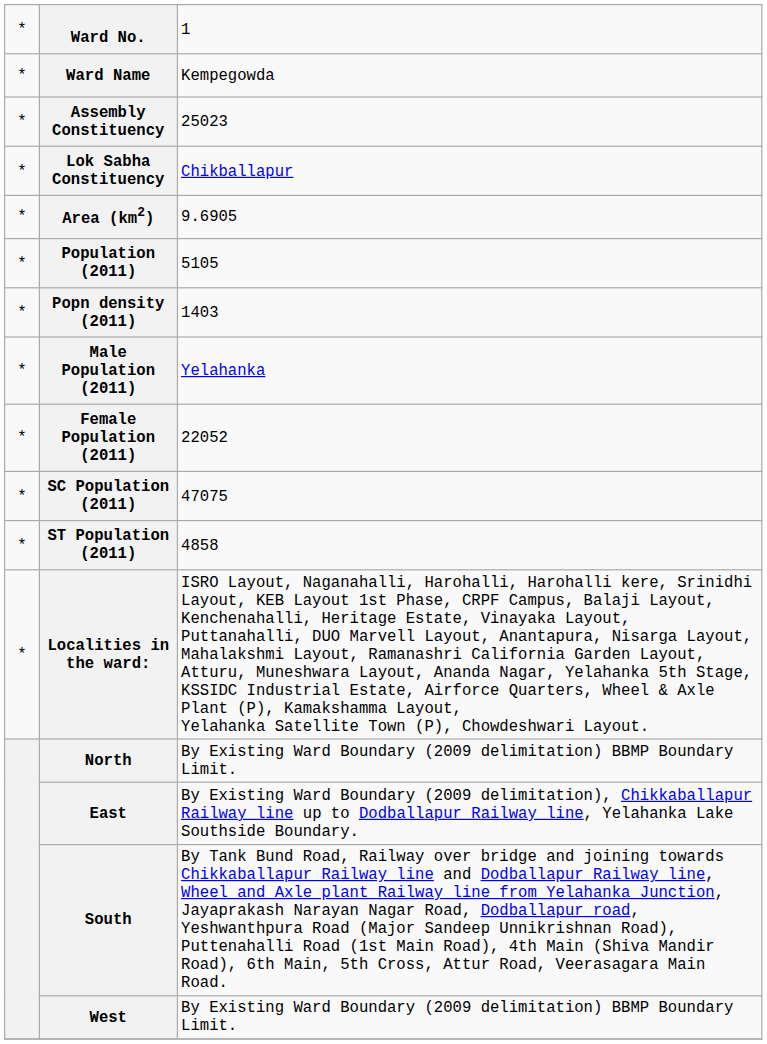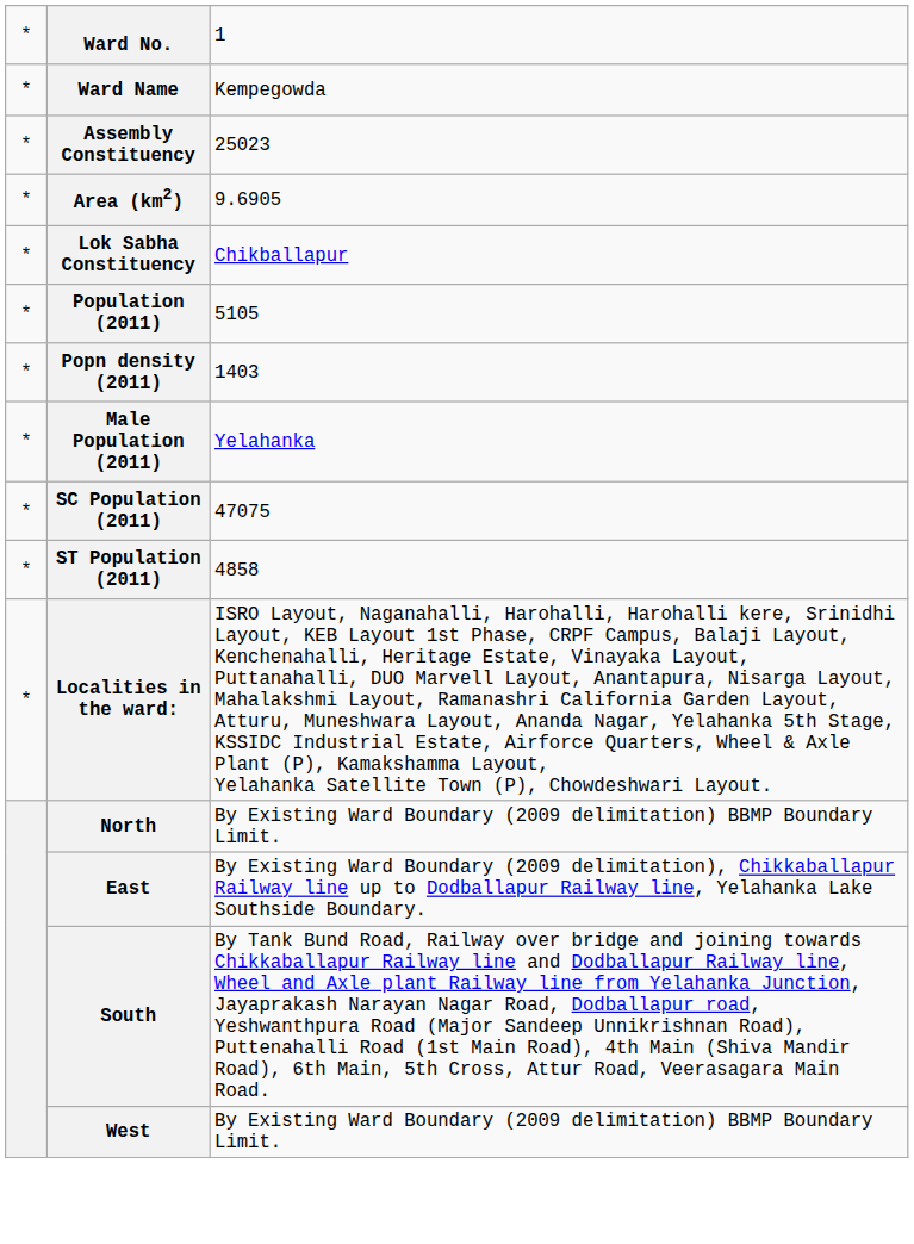rows swapped: Lok Sabha Constituency <-> Area (km2)
- row: * | Female Population (2011) | 22052
